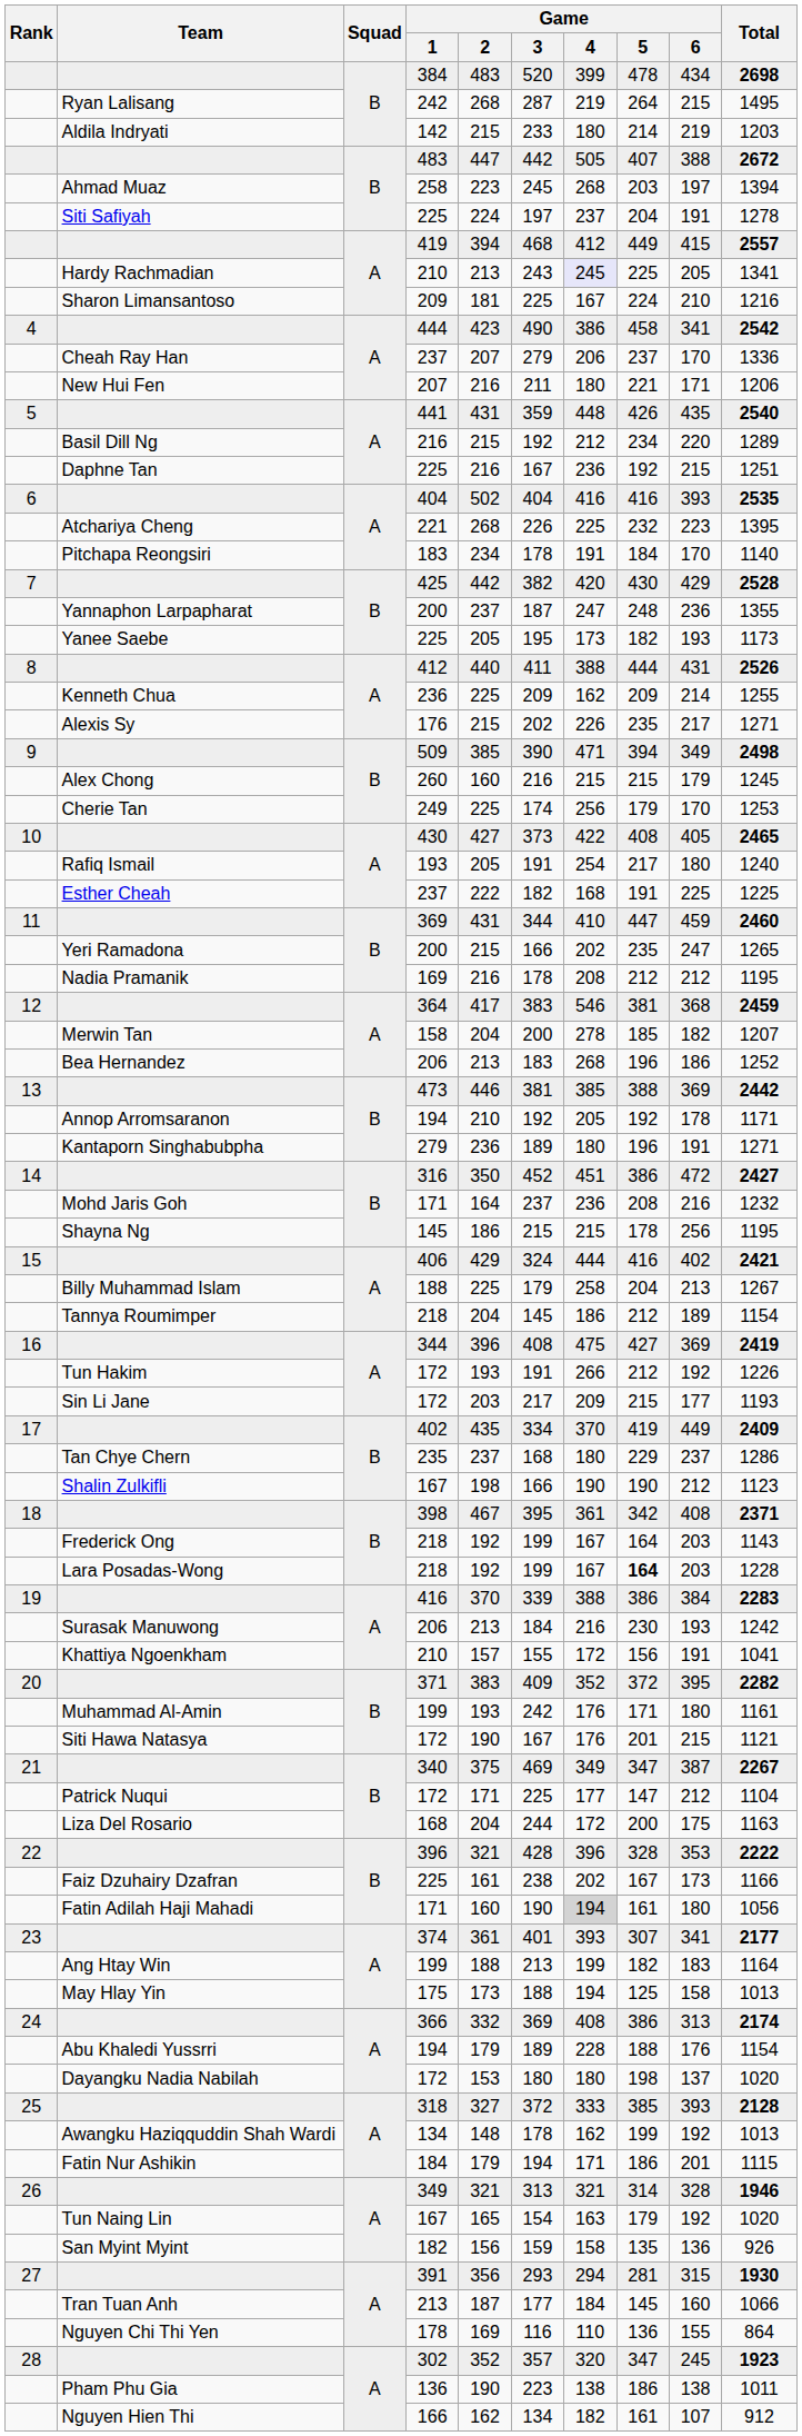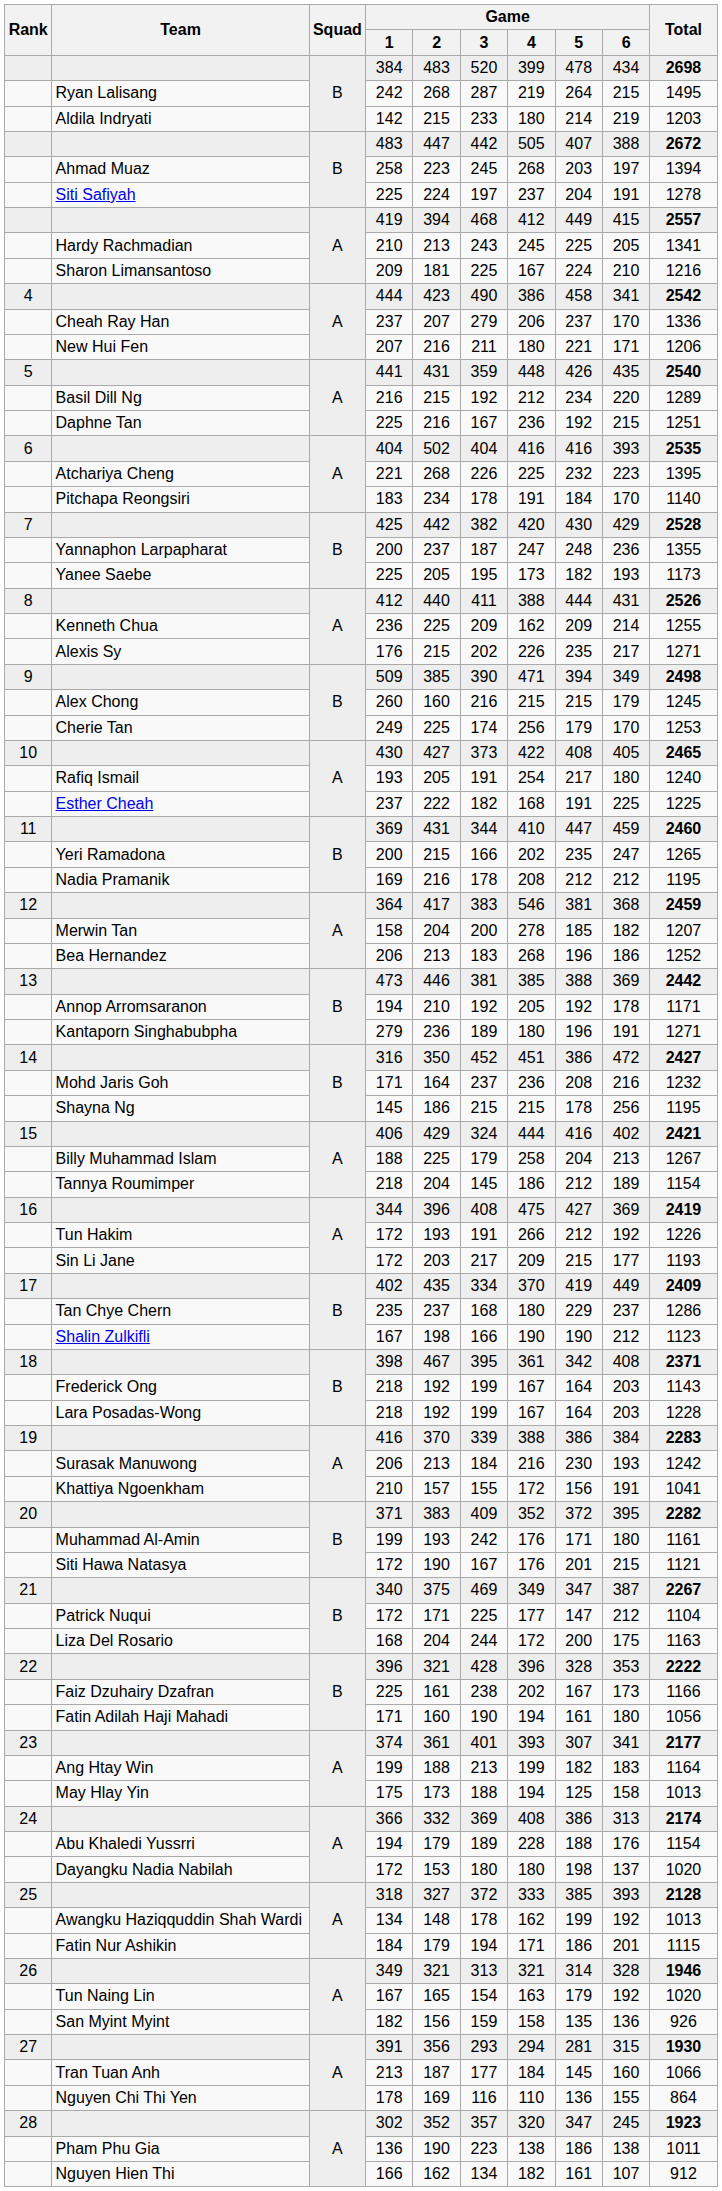Hardy Rachmadian / 210 | Game / 4: lavender background -> no background
Lara Posadas-Wong / 218 | Game / 5: bold -> normal
Fatin Adilah Haji Mahadi / 171 | Game / 4: lightgrey background -> no background
